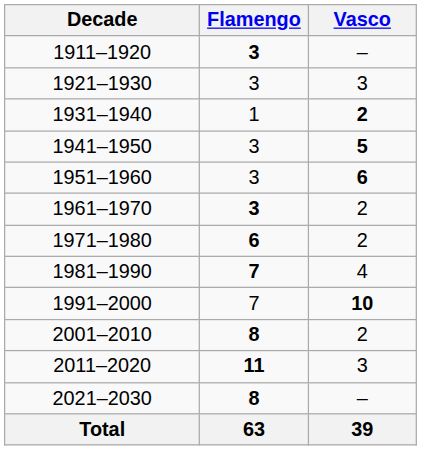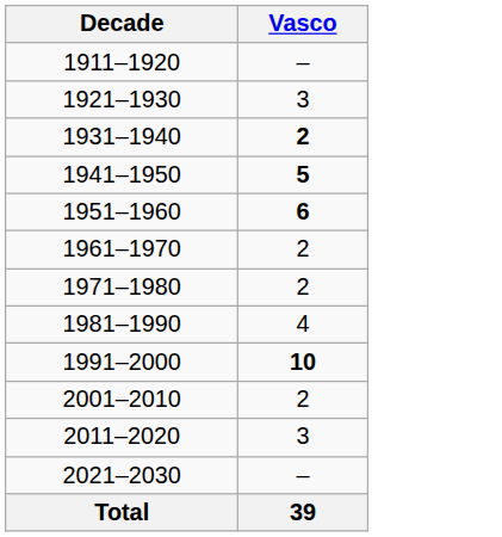- column: Flamengo | 3 | 3 | 1 | 3 | 3 | 3 | 6 | 7 | 7 | 8 | 11 | 8 | 63
